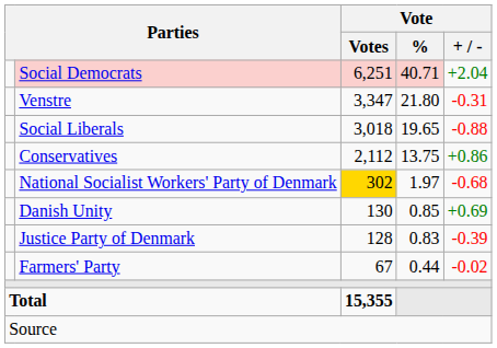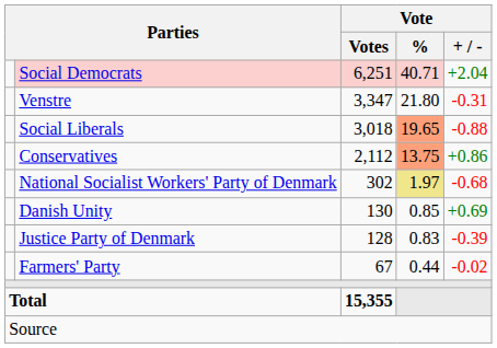Social Liberals | Vote / %: no background -> lightsalmon background
Conservatives | Vote / %: no background -> lightsalmon background
National Socialist Workers' Party of Denmark | Vote / Votes: gold background -> no background
National Socialist Workers' Party of Denmark | Vote / %: no background -> khaki background
